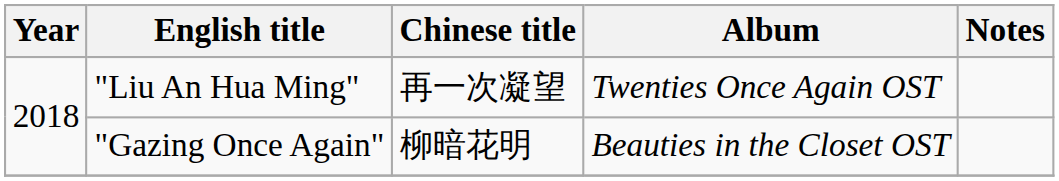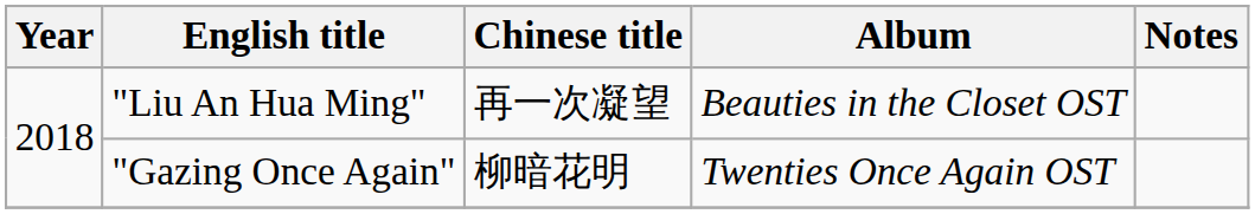"Liu An Hua Ming" | Album: Twenties Once Again OST -> Beauties in the Closet OST
"Gazing Once Again" | Album: Beauties in the Closet OST -> Twenties Once Again OST
